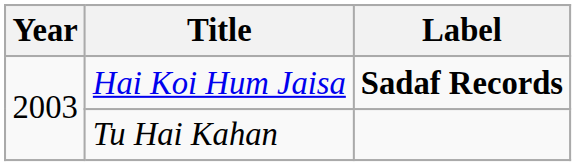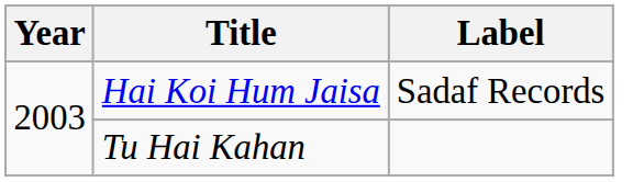Hai Koi Hum Jaisa | Label: bold -> normal
